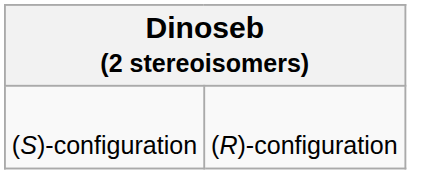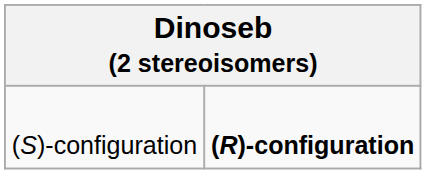(S)-configuration | column 2: normal -> bold
